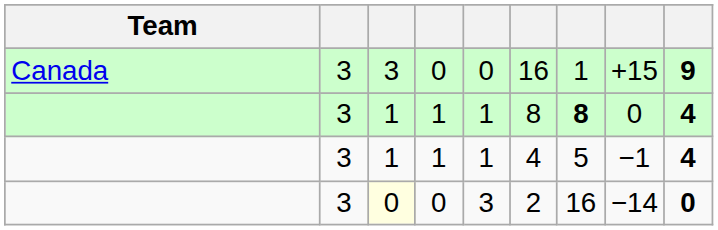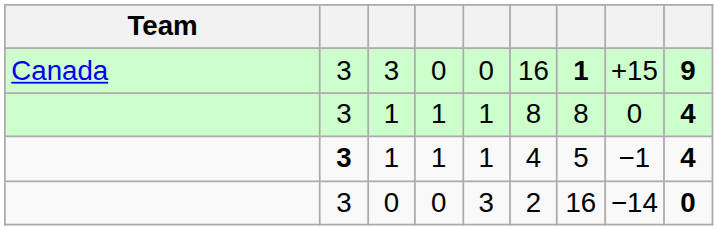row 2 | column 7: normal -> bold
row 3 | column 7: bold -> normal
row 4 | column 2: normal -> bold
row 5 | column 3: lightyellow background -> no background
